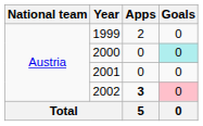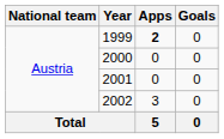1999 | Apps: normal -> bold
2000 | Goals: paleturquoise background -> no background
2002 | Apps: bold -> normal
2002 | Goals: pink background -> no background
